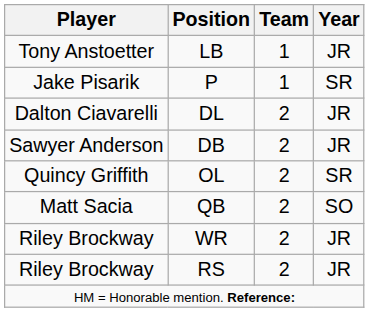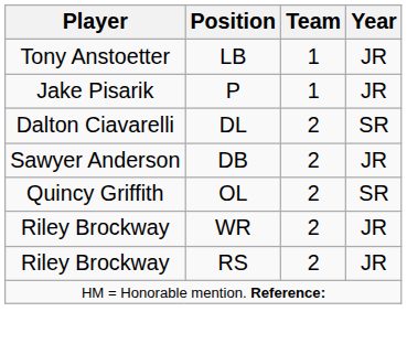P | Year: SR -> JR
DL | Year: JR -> SR
- row: Matt Sacia | QB | 2 | SO
